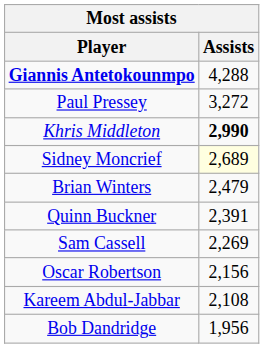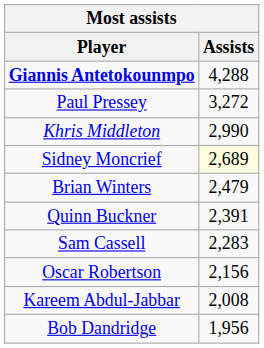Khris Middleton | Assists: bold -> normal
Sam Cassell | Assists: 2,269 -> 2,283
Kareem Abdul-Jabbar | Assists: 2,108 -> 2,008
